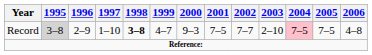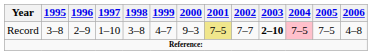Record | 1995: lightgrey background -> no background
Record | 1998: bold -> normal
Record | 2001: no background -> khaki background
Record | 2003: normal -> bold
